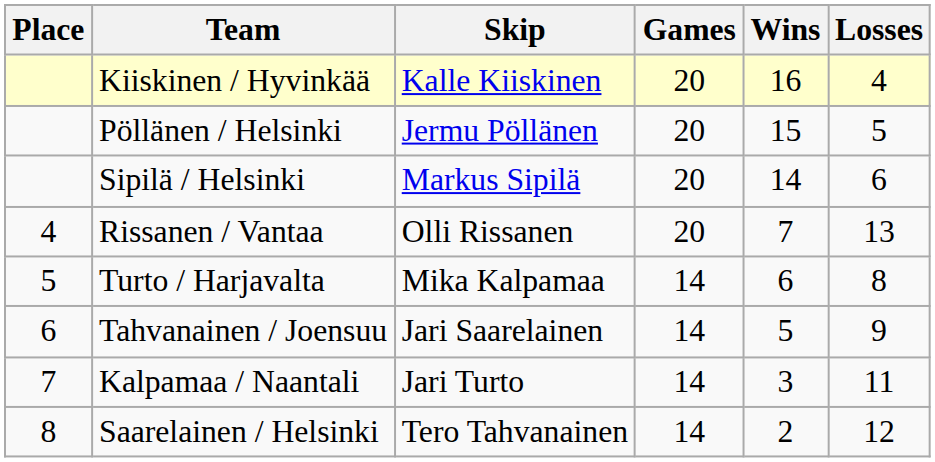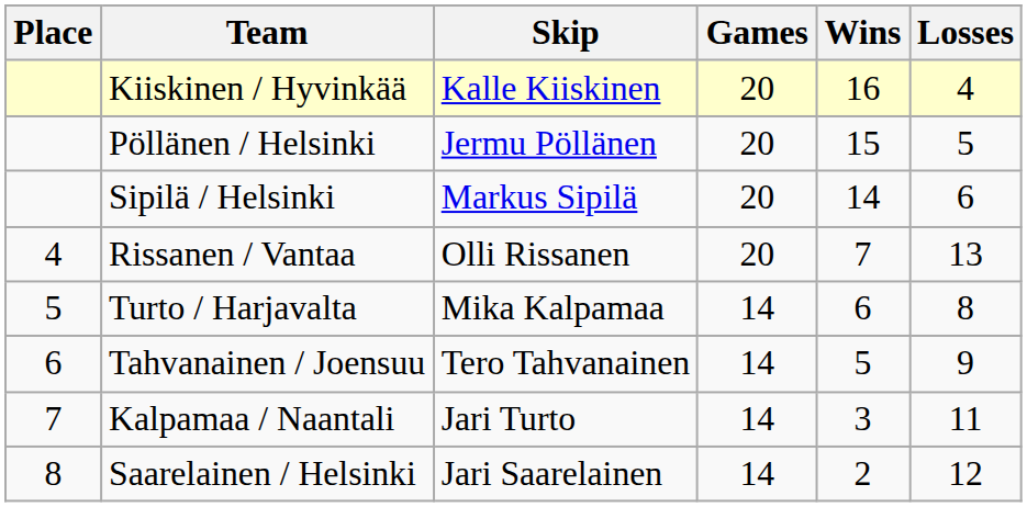Tahvanainen / Joensuu | Skip: Jari Saarelainen -> Tero Tahvanainen
Saarelainen / Helsinki | Skip: Tero Tahvanainen -> Jari Saarelainen
